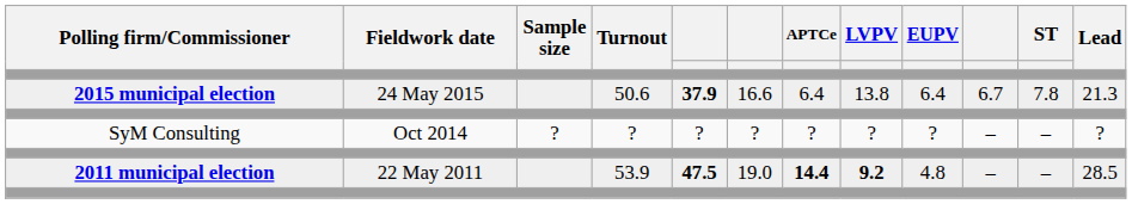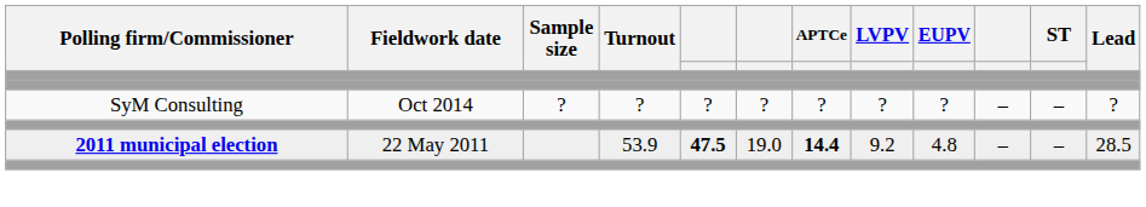- row: 2015 municipal election | 24 May 2015 | 50.6 | 37.9 | 16.6 | 6.4 | 13.8 | 6.4 | 6.7 | 7.8 | 21.3
2011 municipal election | LVPV: bold -> normal
